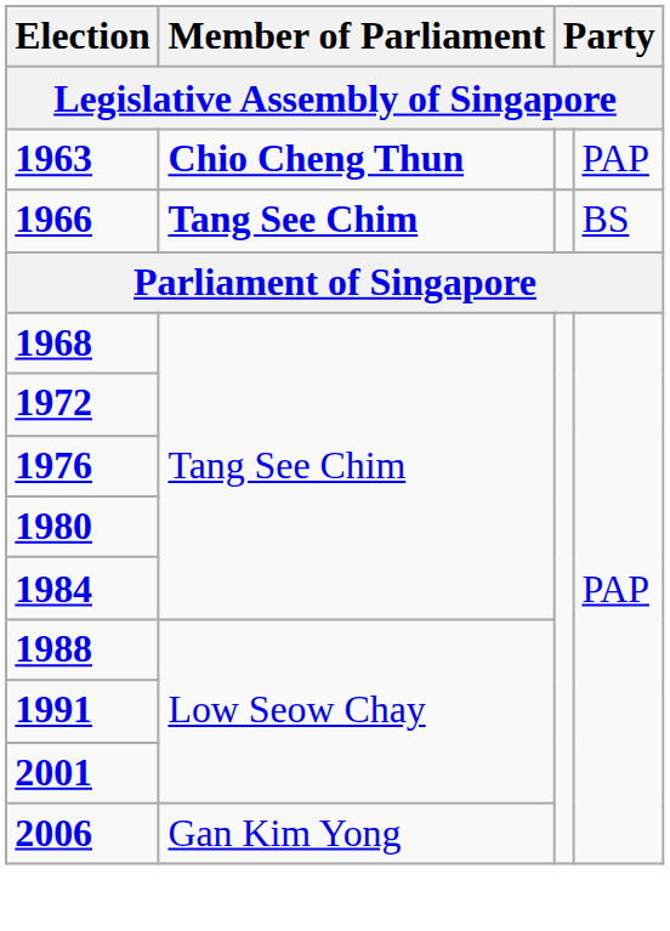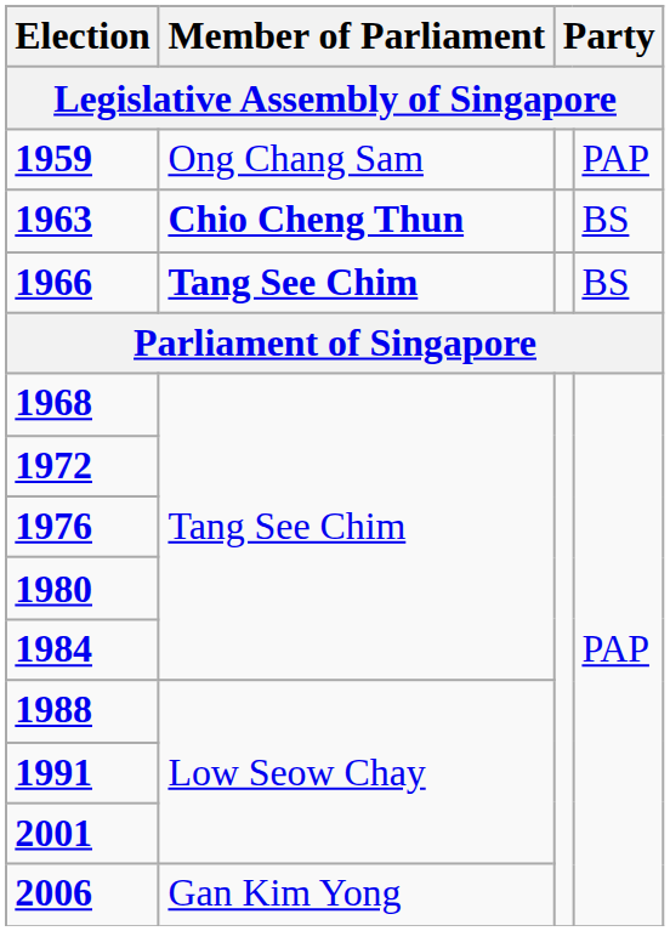+ row: 1959 | Ong Chang Sam | PAP
1963 | column 4: PAP -> BS
